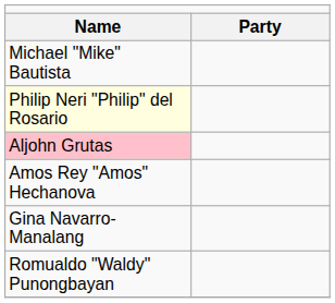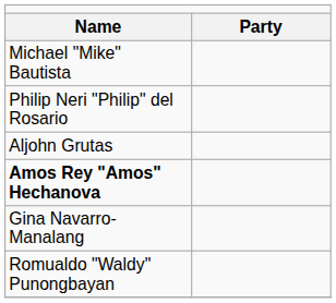Philip Neri "Philip" del Rosario | column 1: lightyellow background -> no background
Aljohn Grutas | column 1: pink background -> no background
Amos Rey "Amos" Hechanova | column 1: normal -> bold
